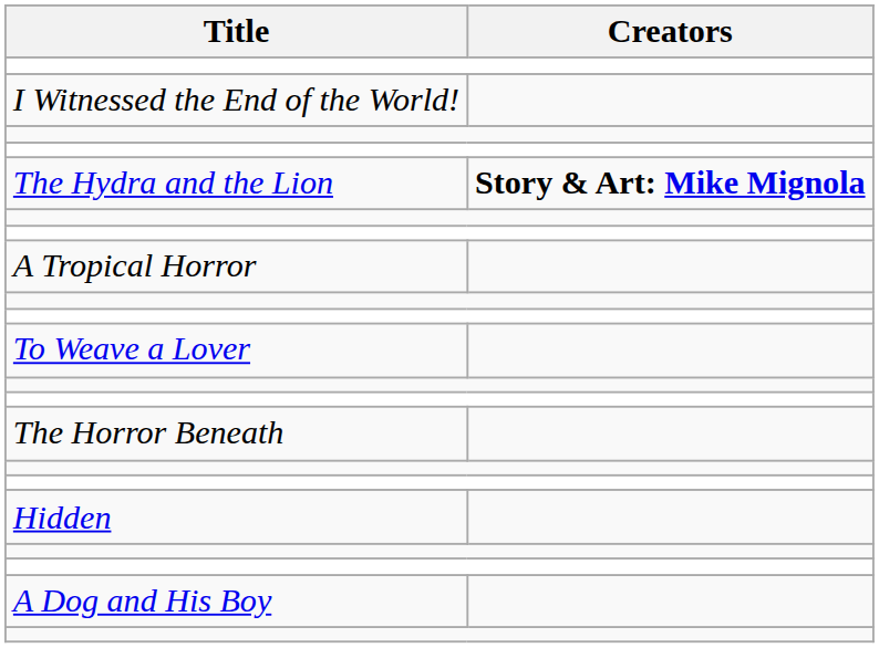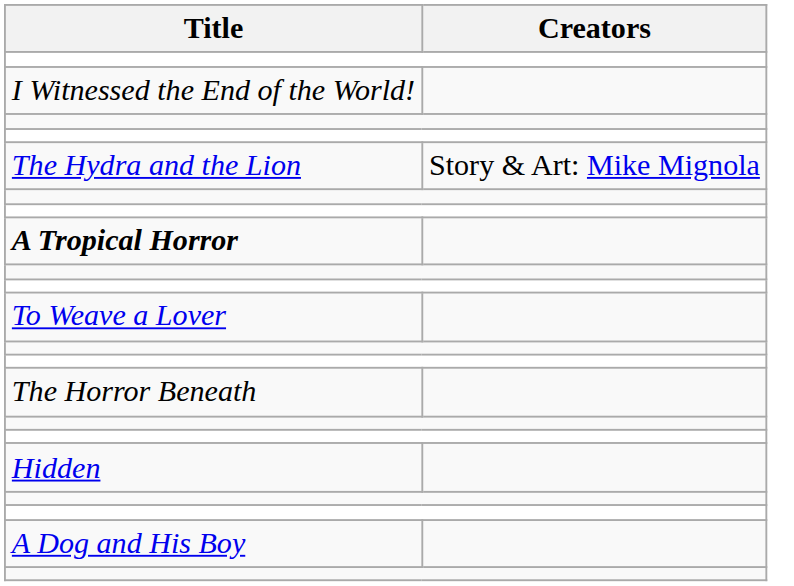The Hydra and the Lion | Creators: bold -> normal
A Tropical Horror | Title: normal -> bold
